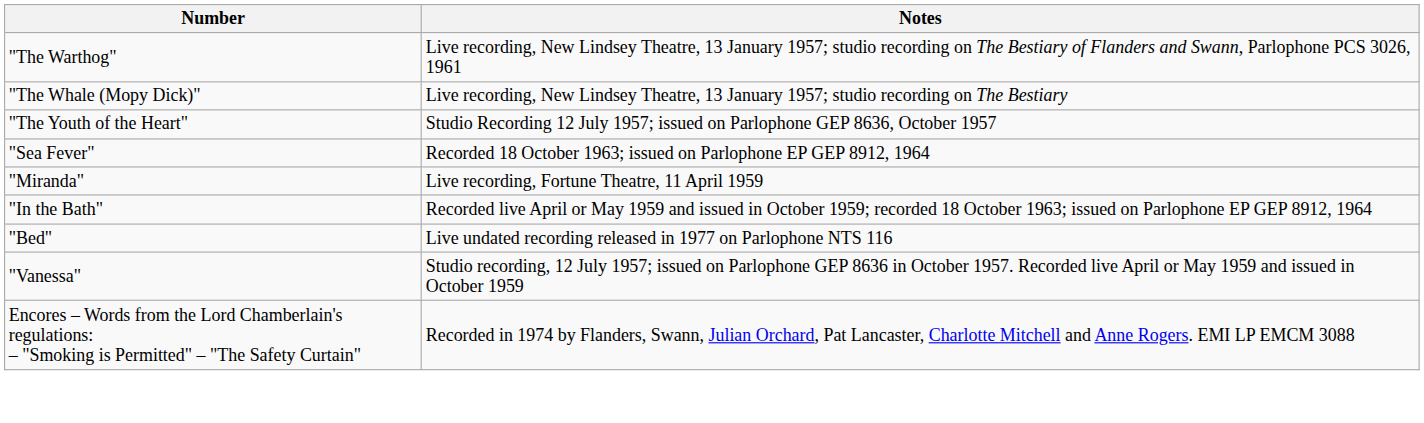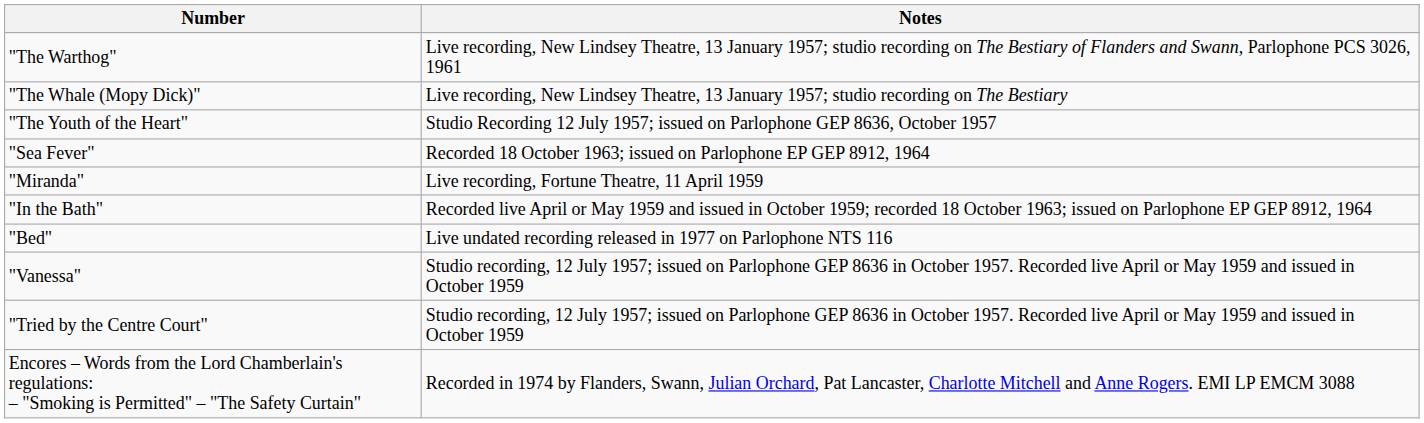+ row: "Tried by the Centre Court" | Studio recording, 12 July 1957; issued on Parlophone GEP 8636 in October 1957. Recorded live April or May 1959 and issued in October 1959
